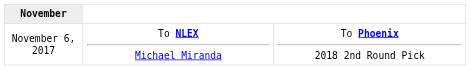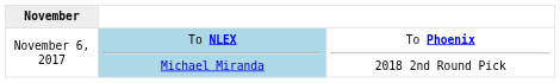November 6, 2017 | column 2: no background -> lightblue background
